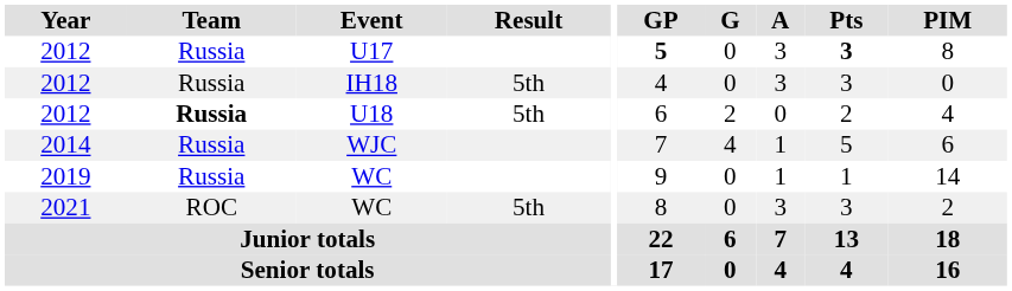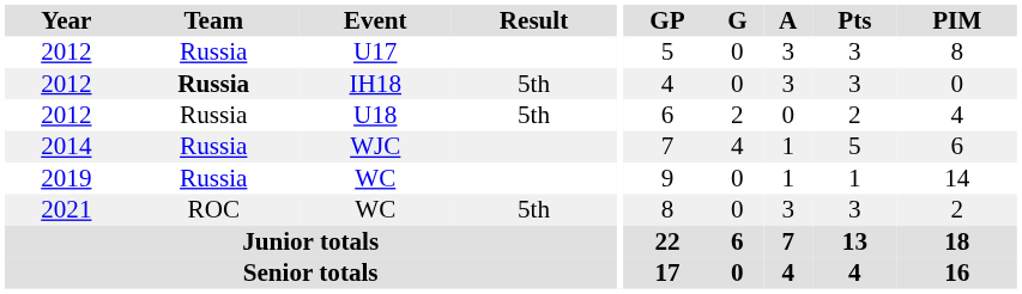U17 | GP: bold -> normal
U17 | Pts: bold -> normal
IH18 | Team: normal -> bold
U18 | Team: bold -> normal
